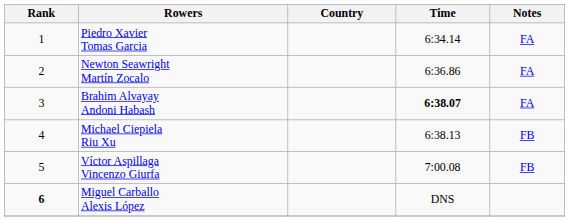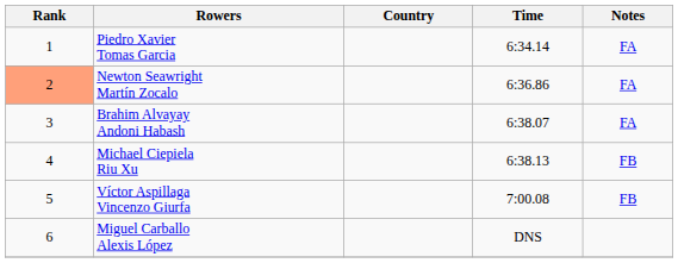Newton Seawright Martín Zocalo | Rank: no background -> lightsalmon background
Brahim Alvayay Andoni Habash | Time: bold -> normal
Miguel Carballo Alexis López | Rank: bold -> normal
